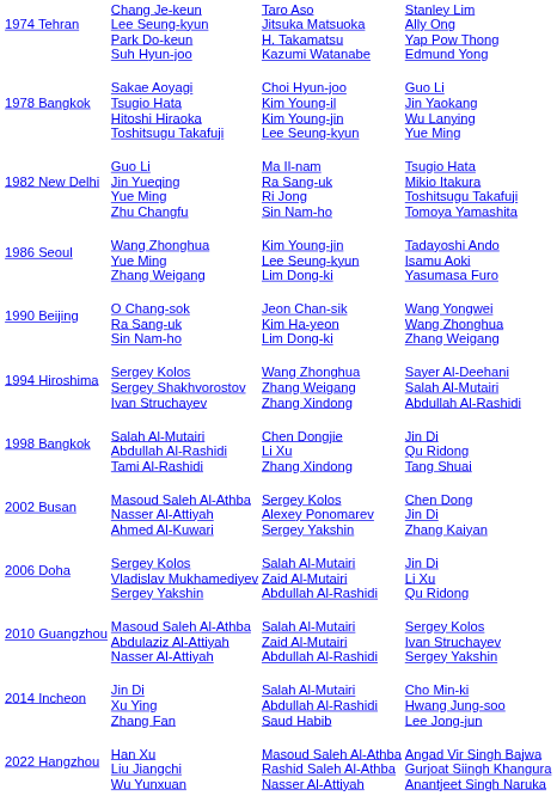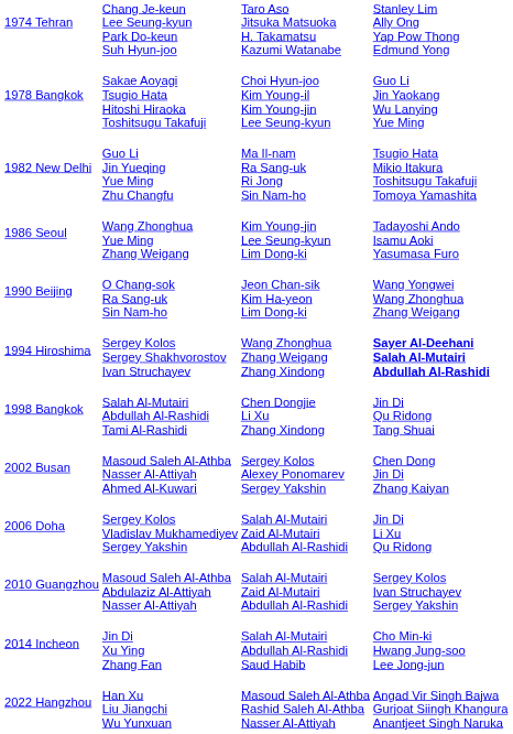1994 Hiroshima | column 4: normal -> bold
